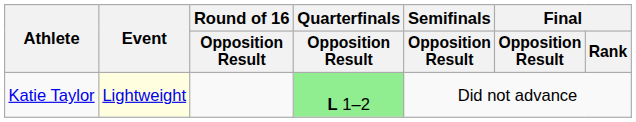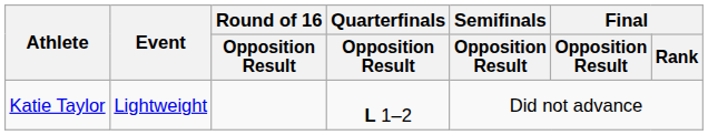Katie Taylor | Event: lightyellow background -> no background
Katie Taylor | Quarterfinals / Opposition Result: lightgreen background -> no background
